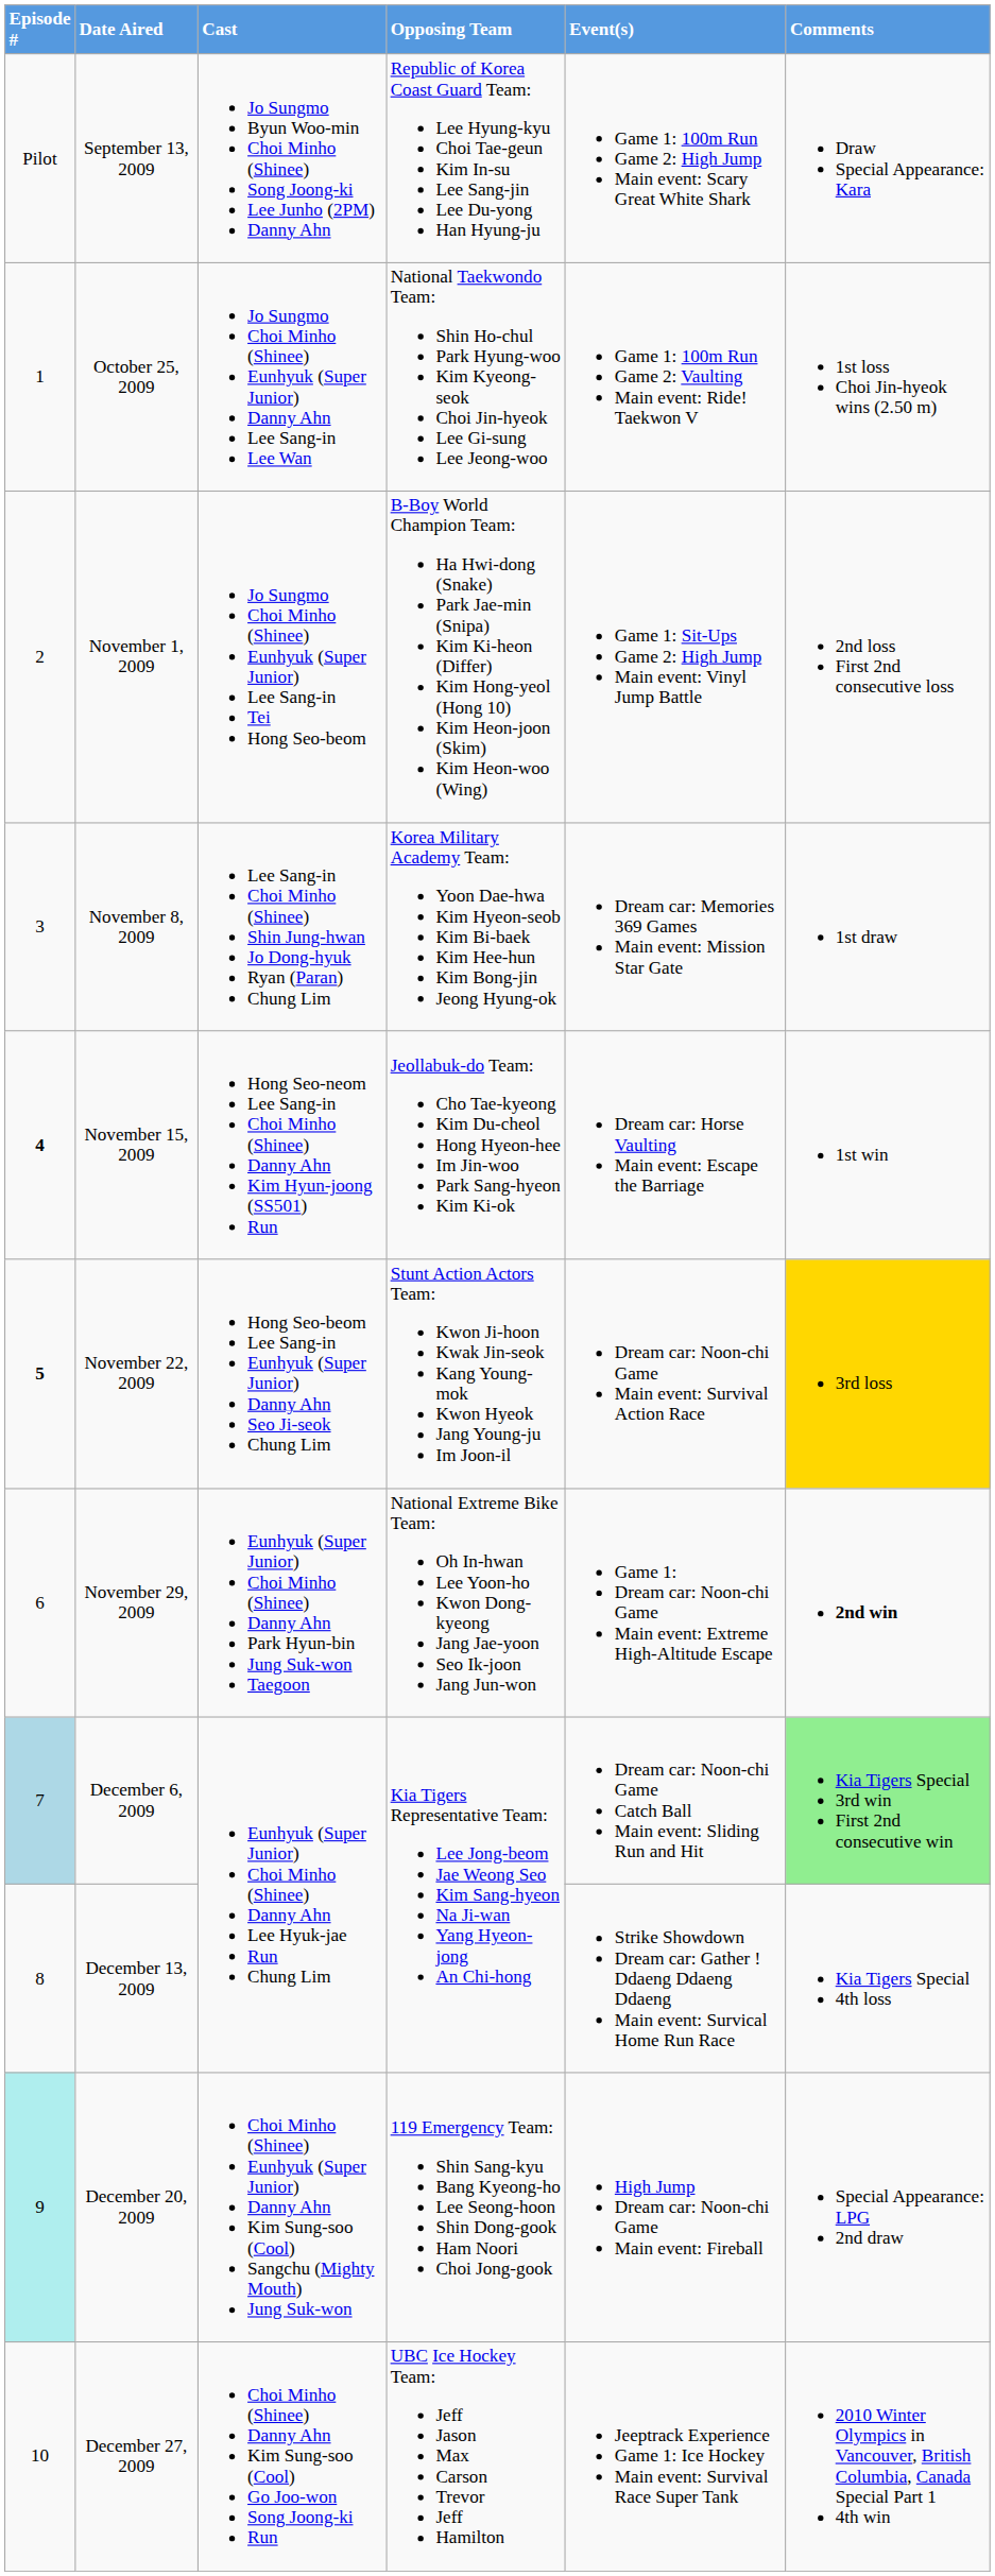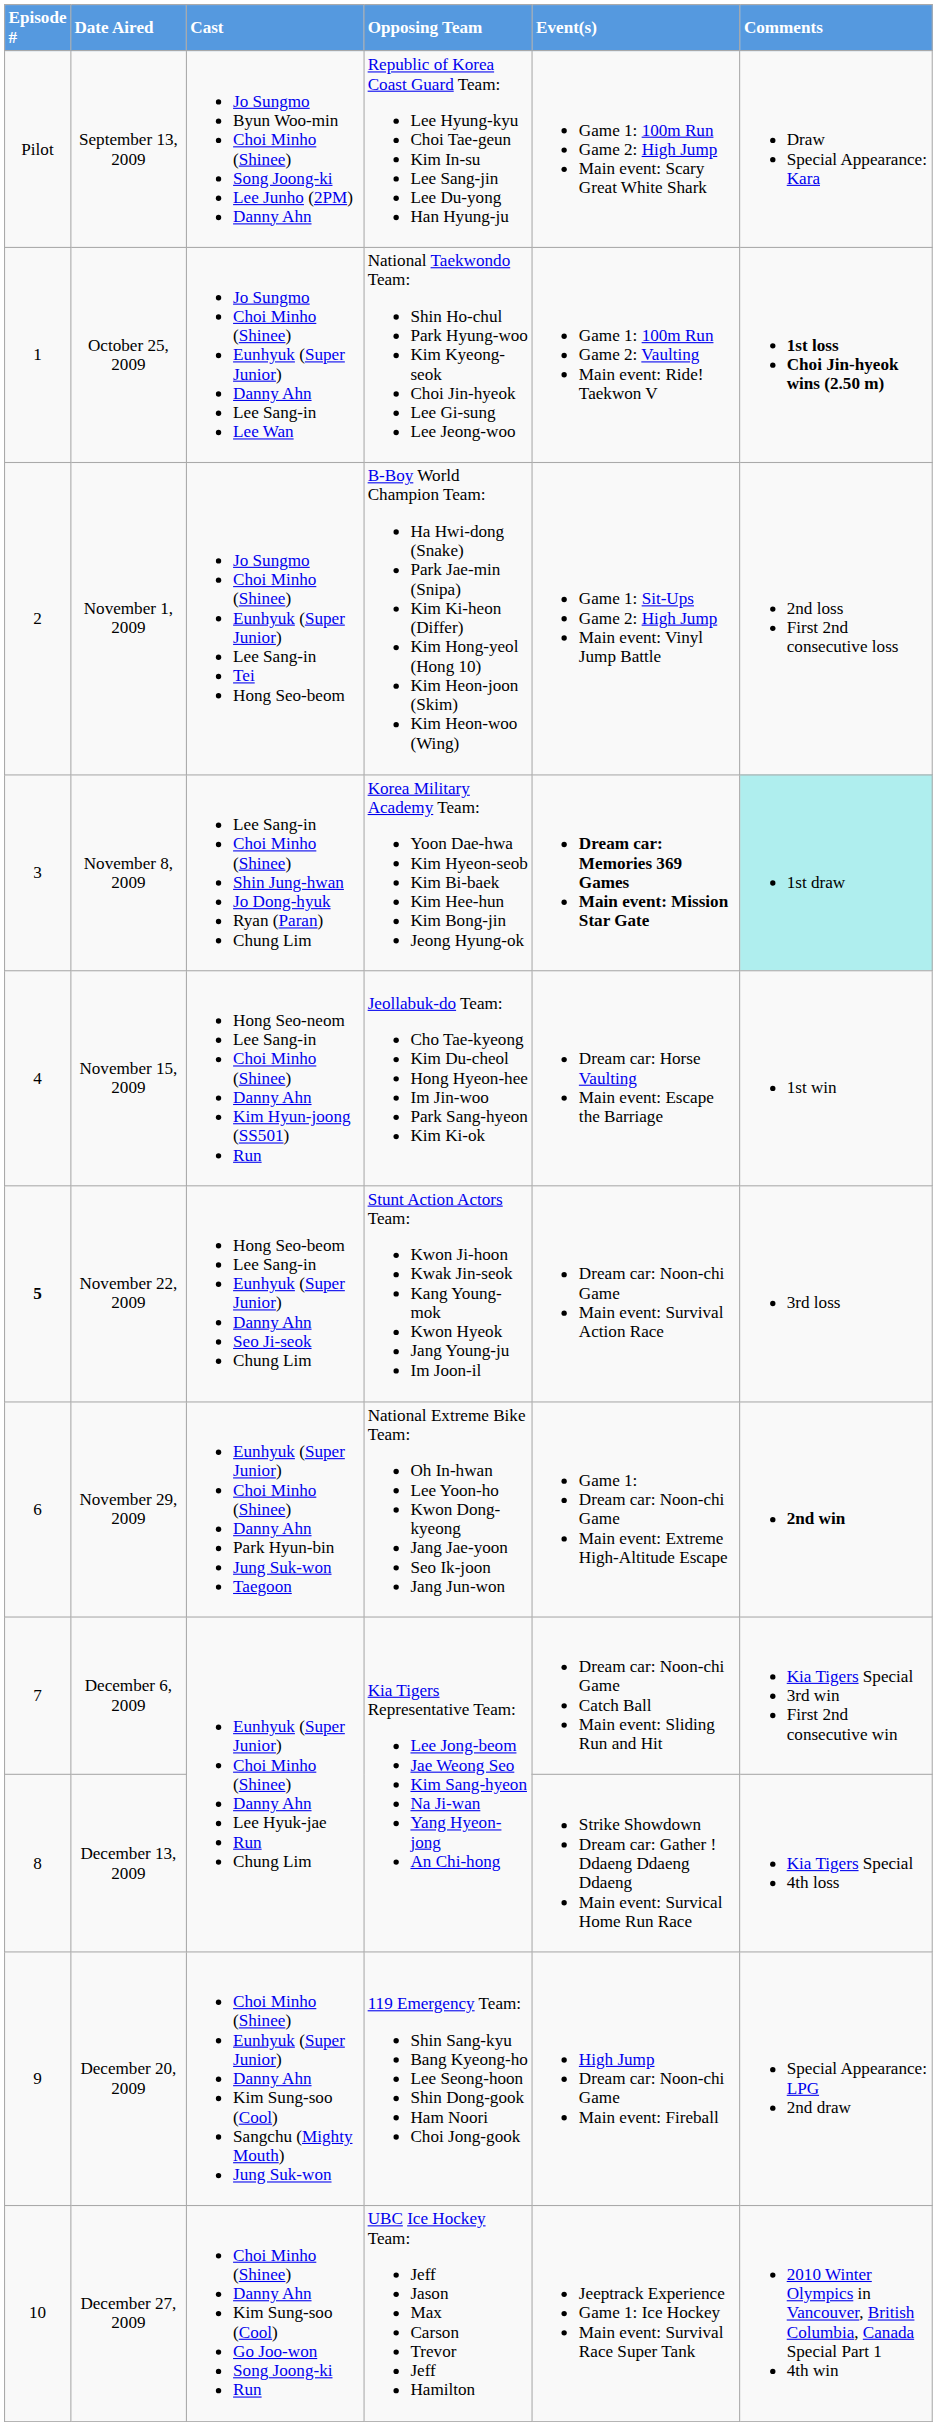October 25, 2009 | Comments: normal -> bold
November 8, 2009 | Event(s): normal -> bold
November 8, 2009 | Comments: no background -> paleturquoise background
November 15, 2009 | Episode #: bold -> normal
November 22, 2009 | Comments: gold background -> no background
December 6, 2009 | Episode #: lightblue background -> no background
December 6, 2009 | Comments: lightgreen background -> no background
December 20, 2009 | Episode #: paleturquoise background -> no background
